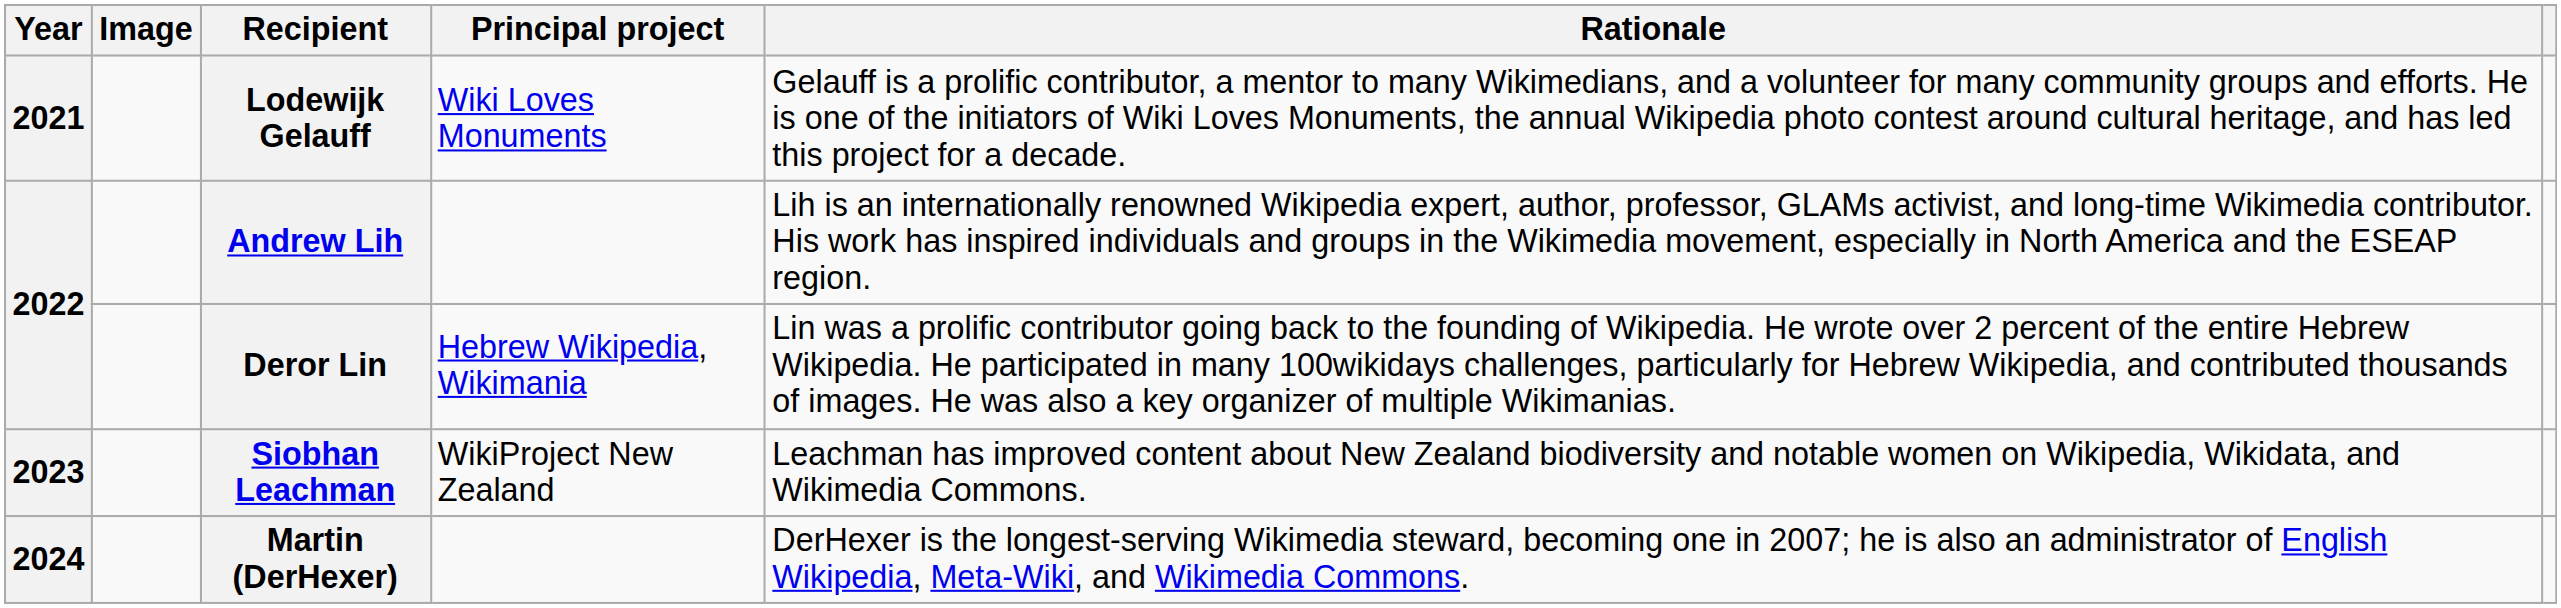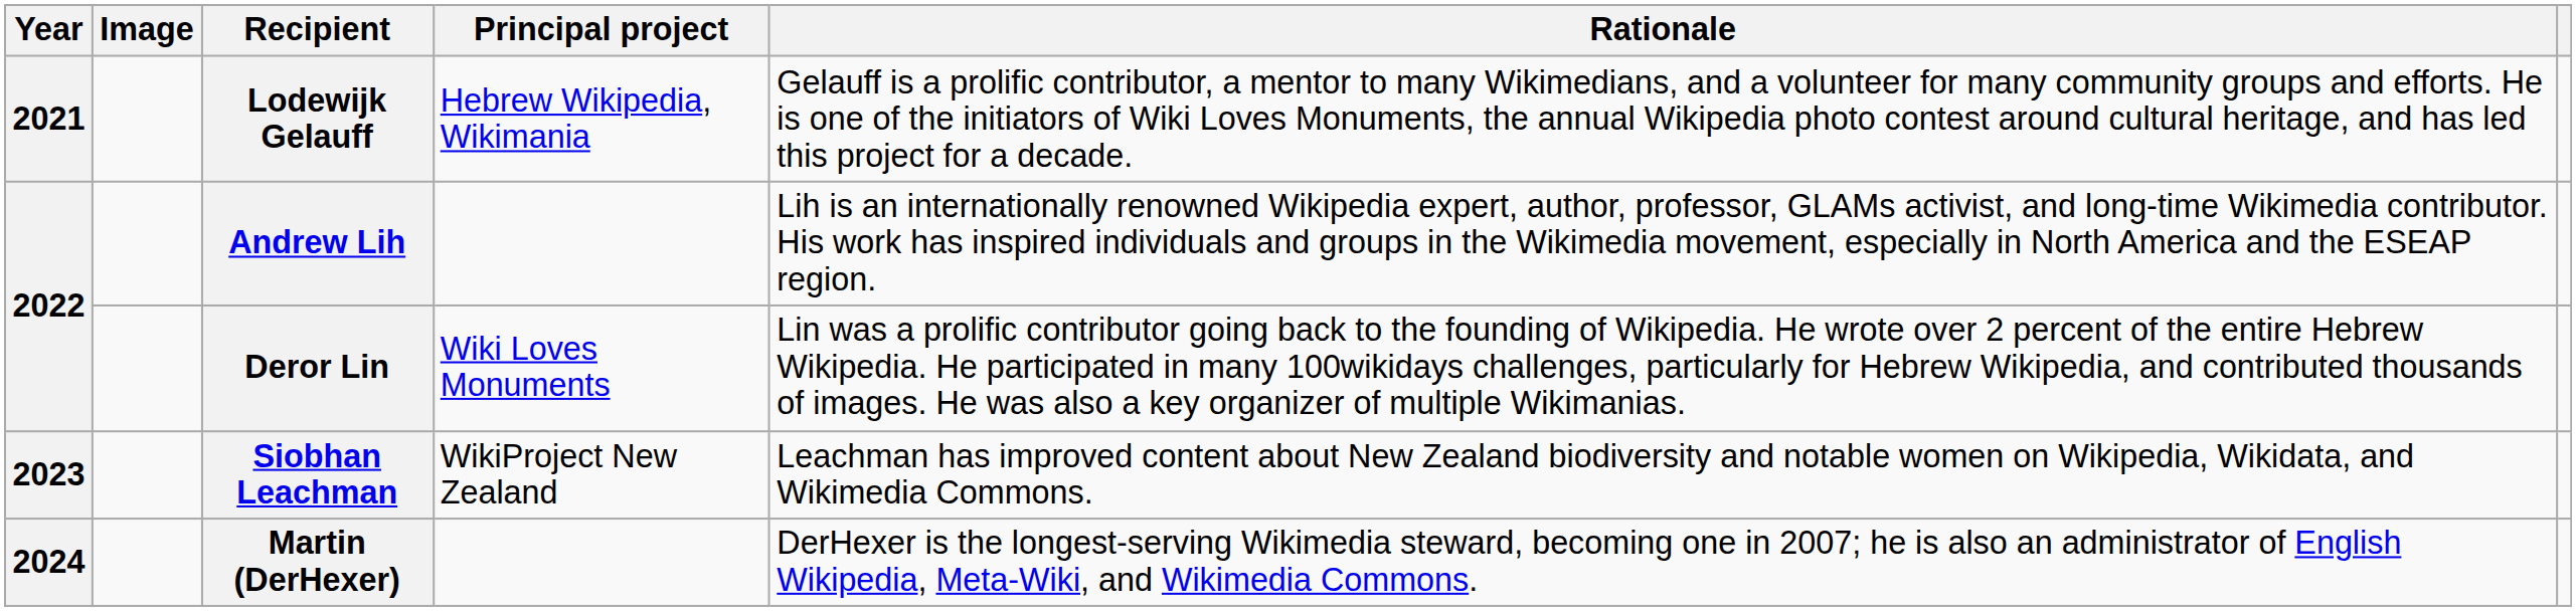Lodewijk Gelauff | Principal project: Wiki Loves Monuments -> Hebrew Wikipedia, Wikimania
Deror Lin | Principal project: Hebrew Wikipedia, Wikimania -> Wiki Loves Monuments
